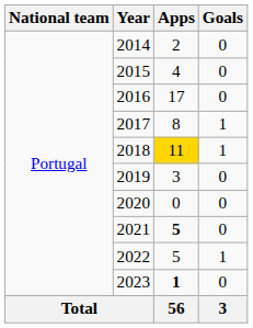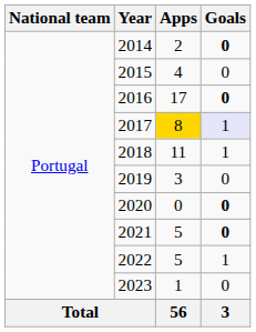2014 | Goals: normal -> bold
2016 | Goals: normal -> bold
2017 | Apps: no background -> gold background
2017 | Goals: no background -> lavender background
2018 | Apps: gold background -> no background
2020 | Goals: normal -> bold
2021 | Apps: bold -> normal
2021 | Goals: normal -> bold
2023 | Apps: bold -> normal
